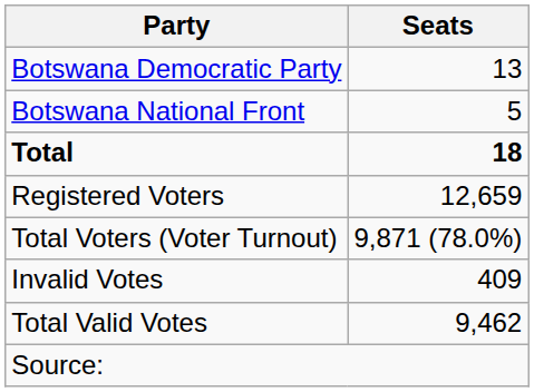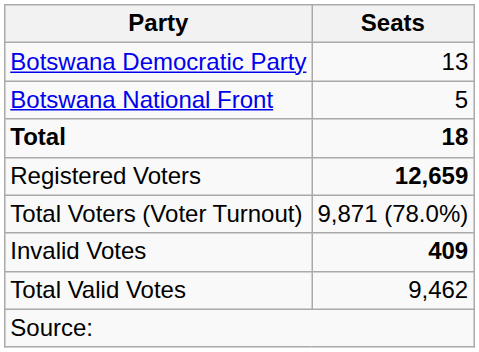Registered Voters | Seats: normal -> bold
Invalid Votes | Seats: normal -> bold
